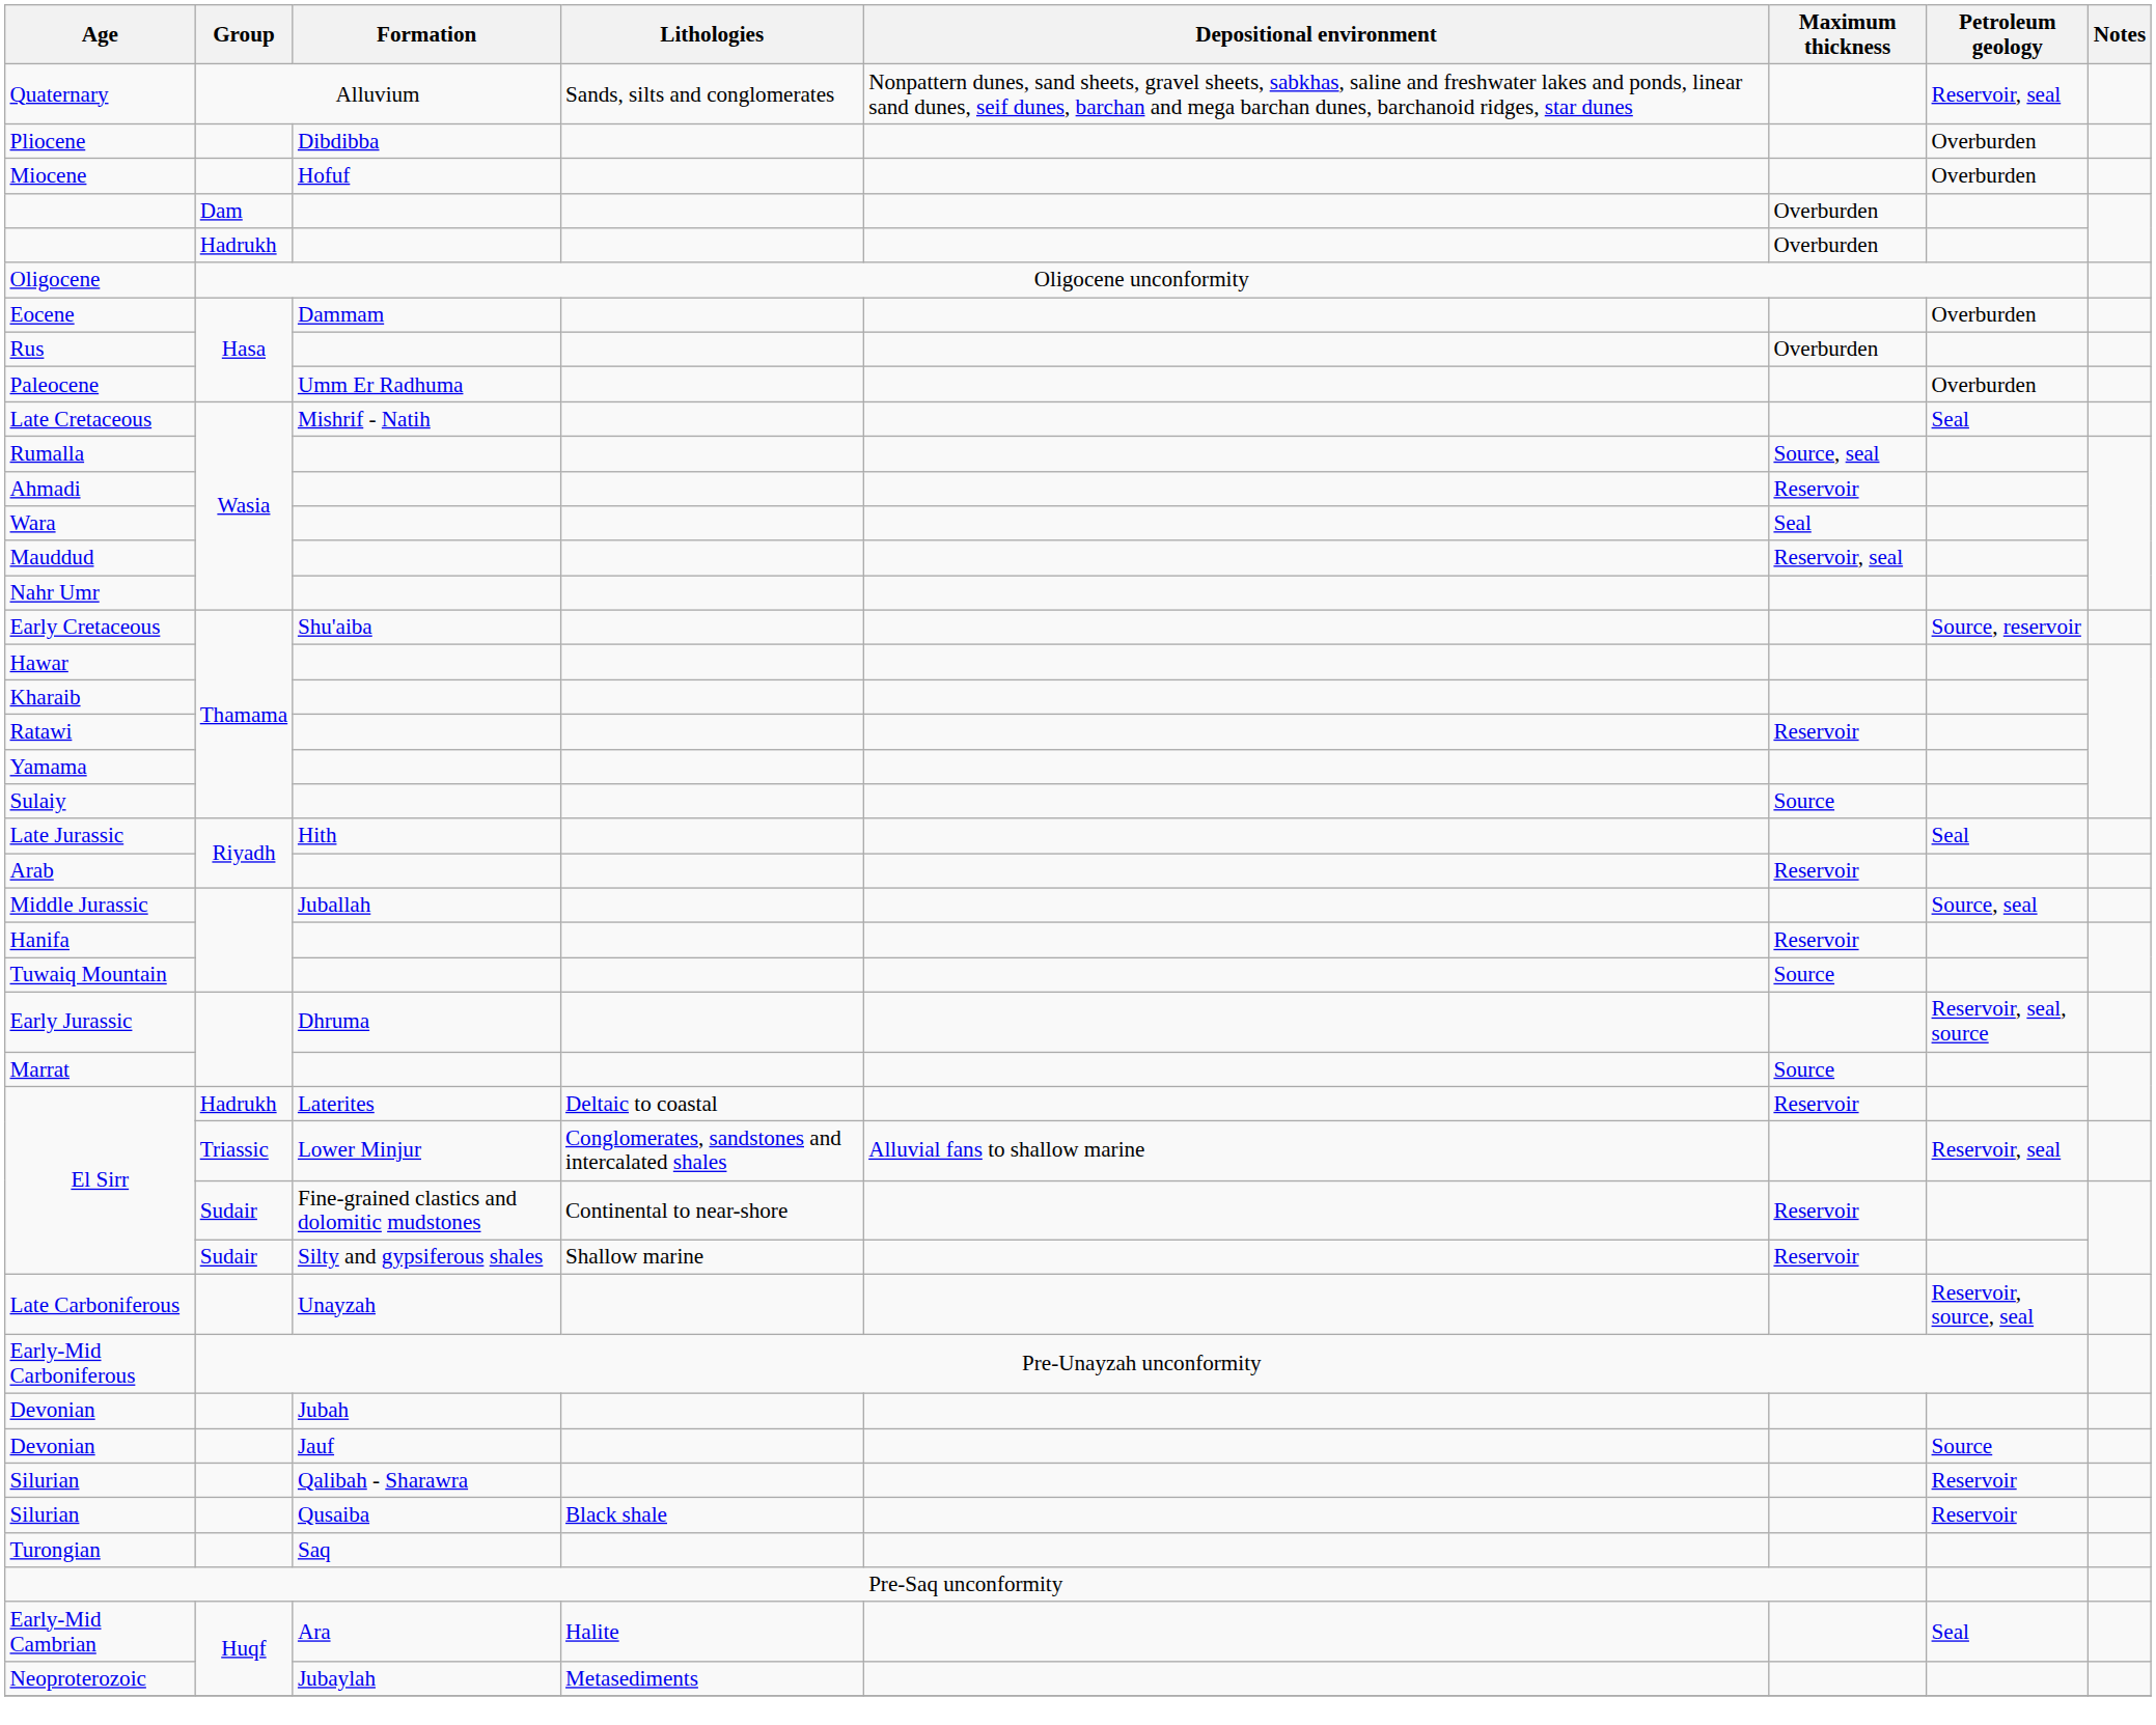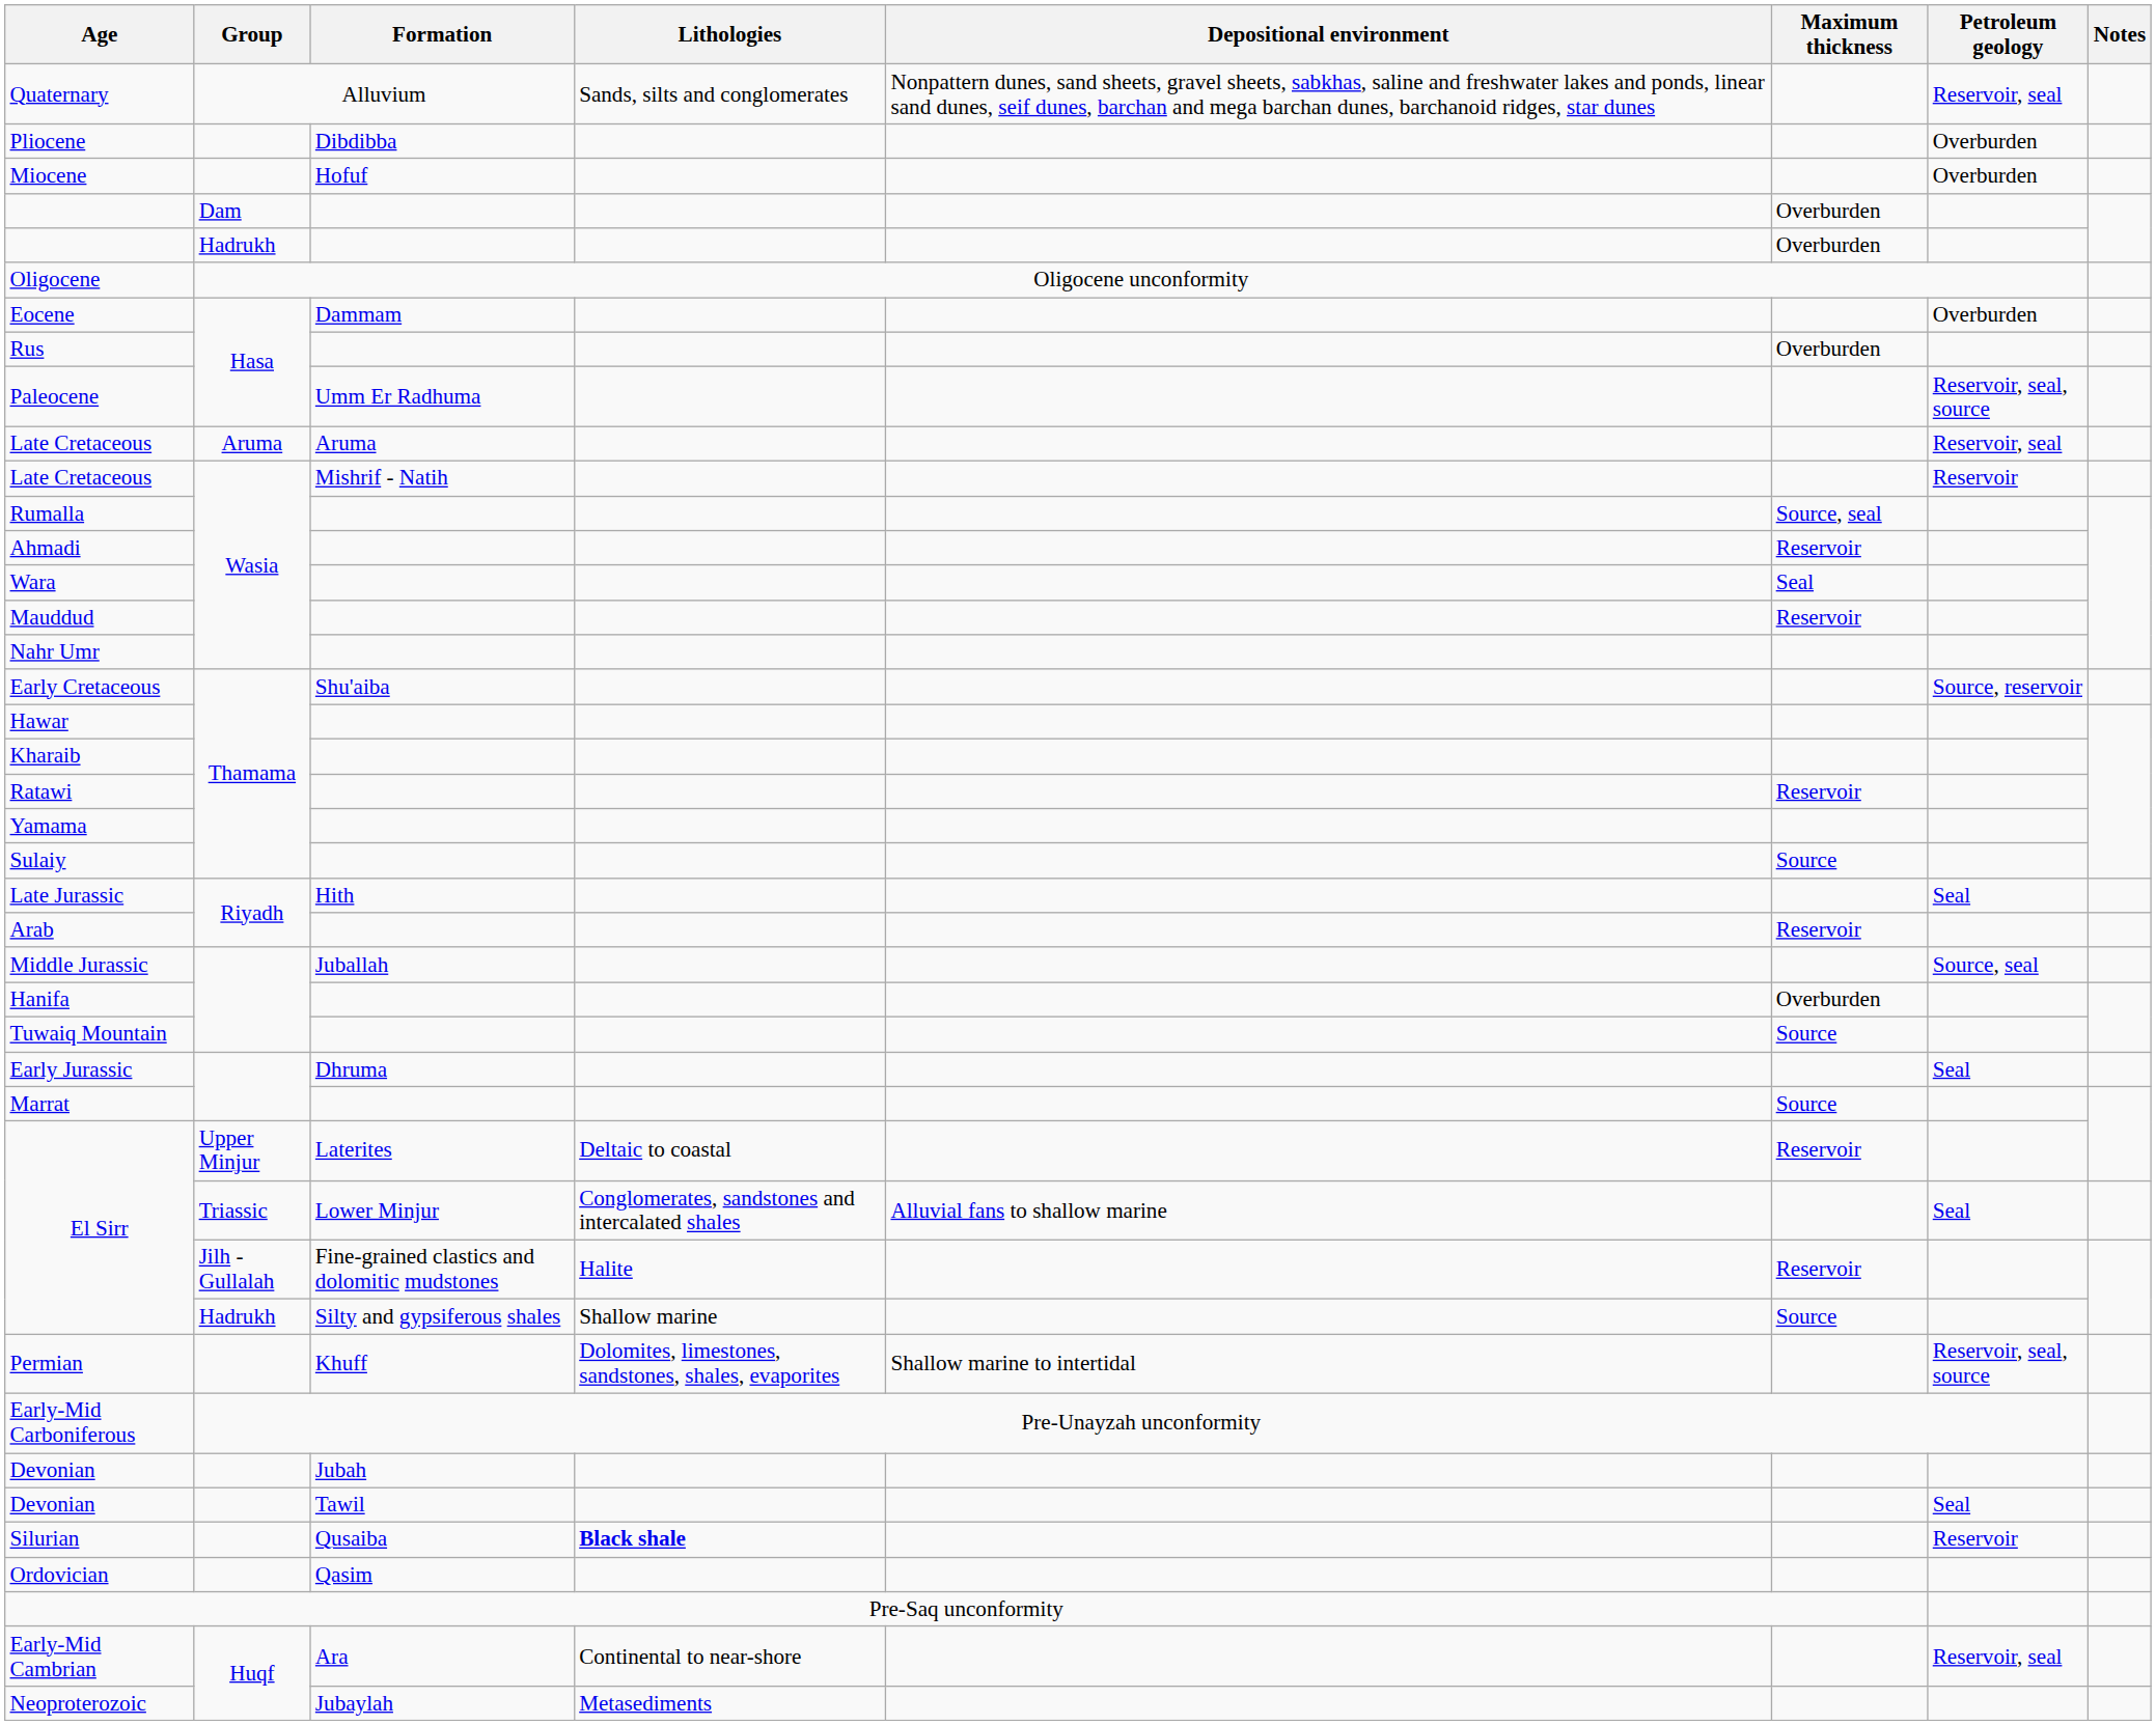Paleocene | Petroleum geology: Overburden -> Reservoir, seal, source
+ row: Late Cretaceous | Aruma | Aruma | Reservoir, seal
Late Cretaceous / Mishrif - Natih | Petroleum geology: Seal -> Reservoir
Mauddud | Maximum thickness: Reservoir, seal -> Reservoir
Hanifa | Maximum thickness: Reservoir -> Overburden
Early Jurassic | Petroleum geology: Reservoir, seal, source -> Seal
El Sirr / Laterites | Group: Hadrukh -> Upper Minjur
El Sirr / Lower Minjur | Petroleum geology: Reservoir, seal -> Seal
El Sirr / Fine-grained clastics and dolomitic mudstones | Group: Sudair -> Jilh - Gullalah
El Sirr / Fine-grained clastics and dolomitic mudstones | Lithologies: Continental to near-shore -> Halite
El Sirr / Silty and gypsiferous shales | Group: Sudair -> Hadrukh
El Sirr / Silty and gypsiferous shales | Maximum thickness: Reservoir -> Source
+ row: Permian | Khuff | Dolomites, limestones, sandstones, shales, evaporites | Shallow marine to intertidal | Reservoir, seal, source
- row: Late Carboniferous | Unayzah | Reservoir, source, seal
- row: Devonian | Jauf | Source
+ row: Devonian | Tawil | Seal
- row: Silurian | Qalibah - Sharawra | Reservoir
Silurian / Qusaiba | Lithologies: normal -> bold
+ row: Ordovician | Qasim
- row: Turongian | Saq
Early-Mid Cambrian | Lithologies: Halite -> Continental to near-shore
Early-Mid Cambrian | Petroleum geology: Seal -> Reservoir, seal
